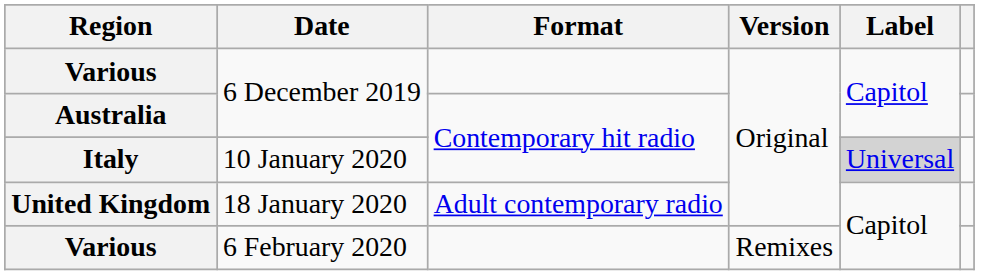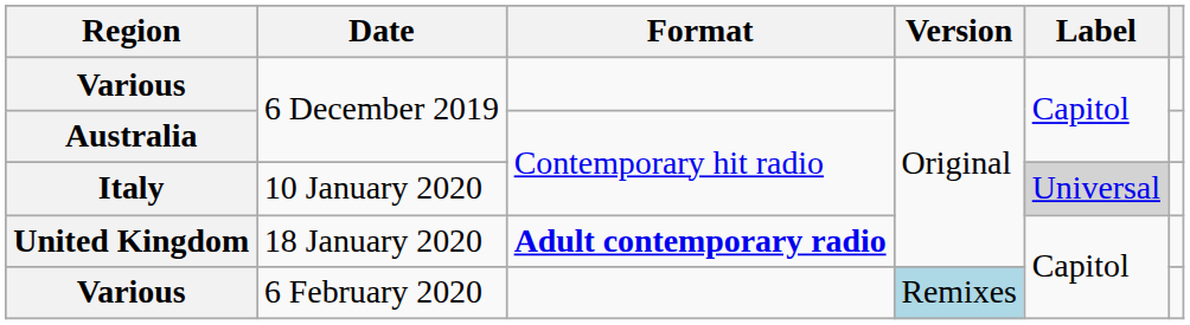United Kingdom | Format: normal -> bold
Various / 6 February 2020 | Version: no background -> lightblue background
